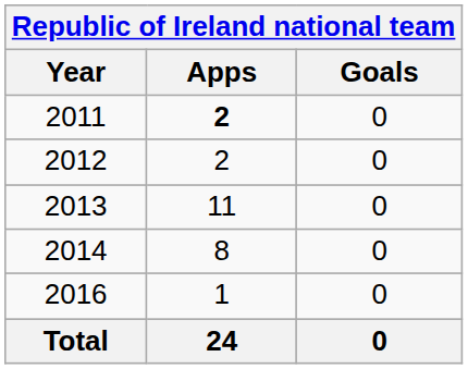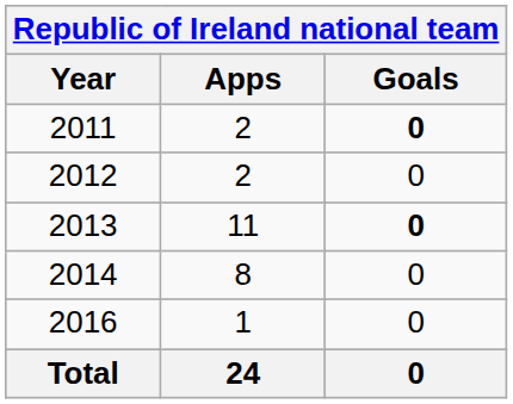2011 | Apps: bold -> normal
2011 | Goals: normal -> bold
2013 | Goals: normal -> bold
